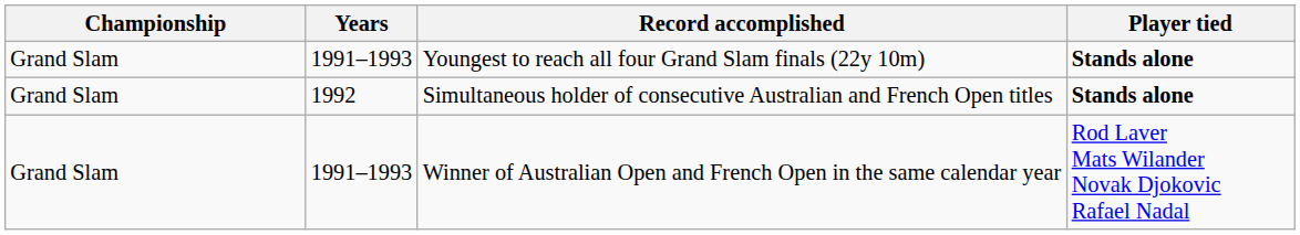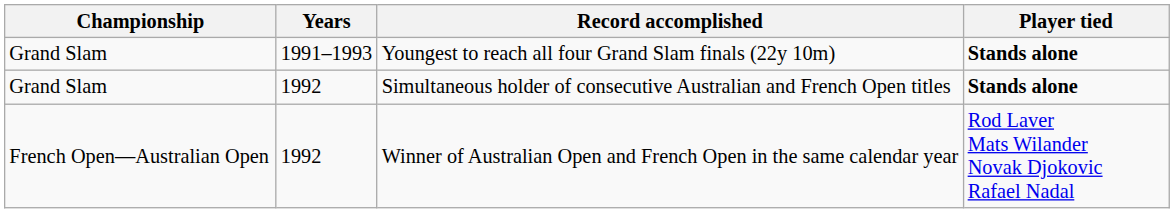row 4 | Championship: Grand Slam -> French Open—Australian Open
row 4 | Years: 1991–1993 -> 1992
